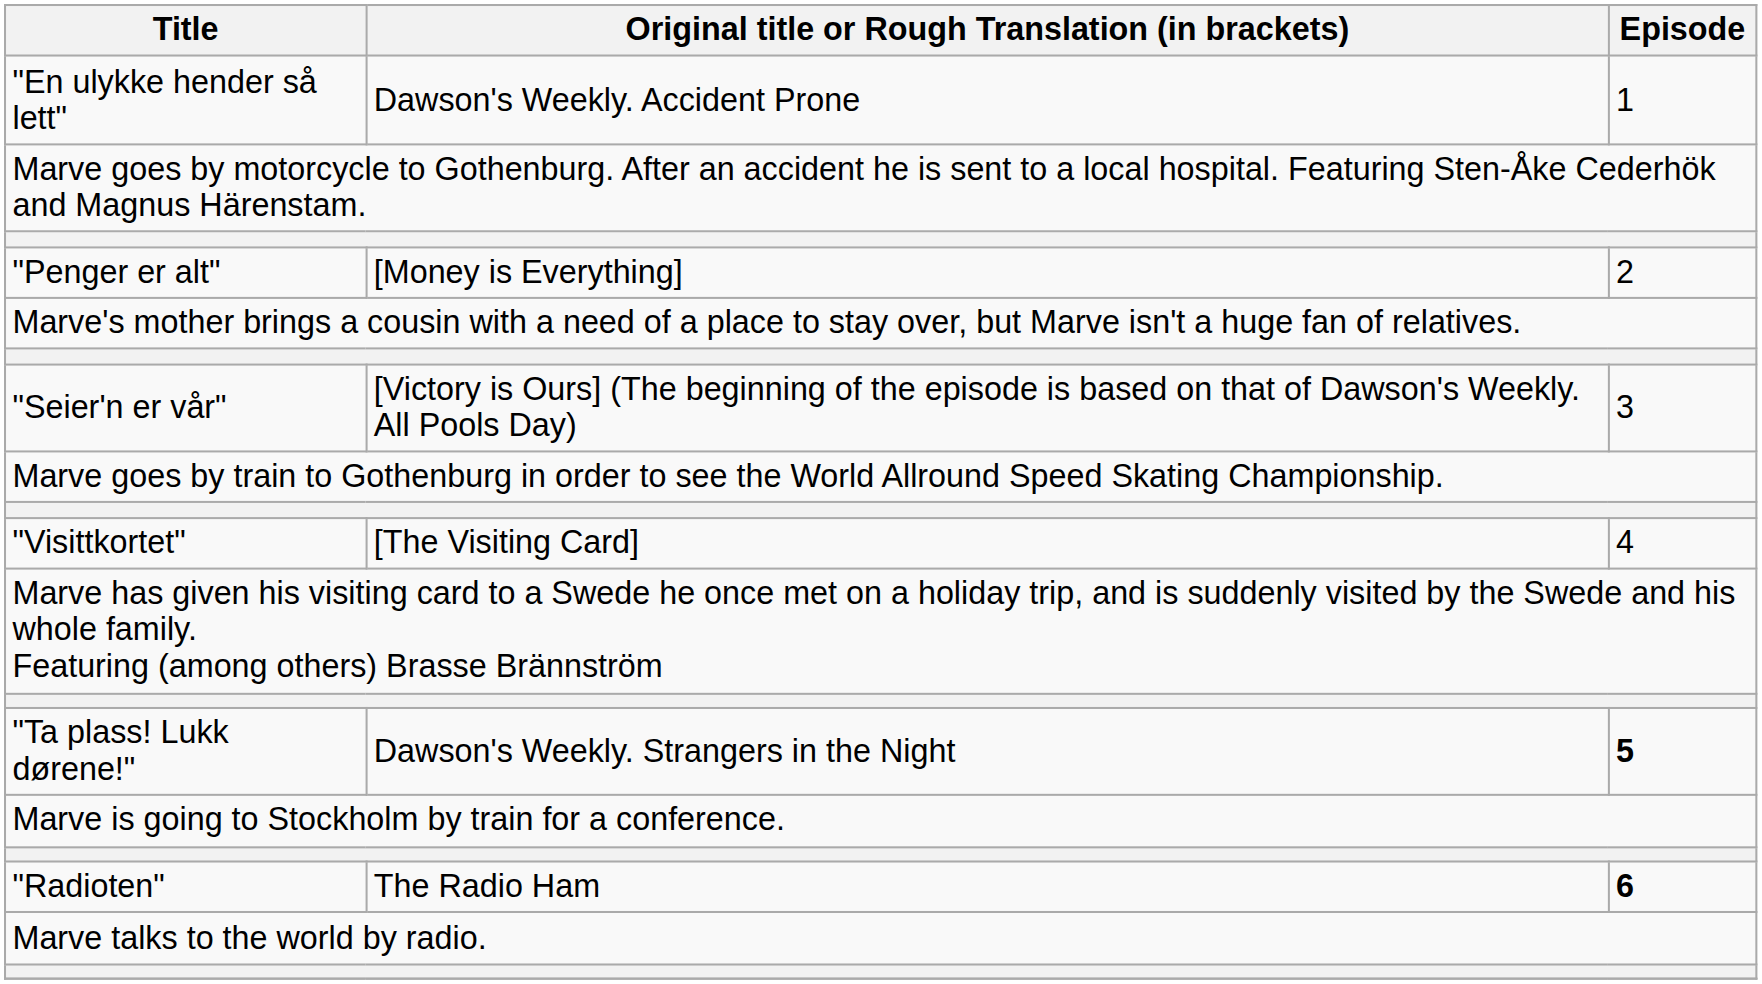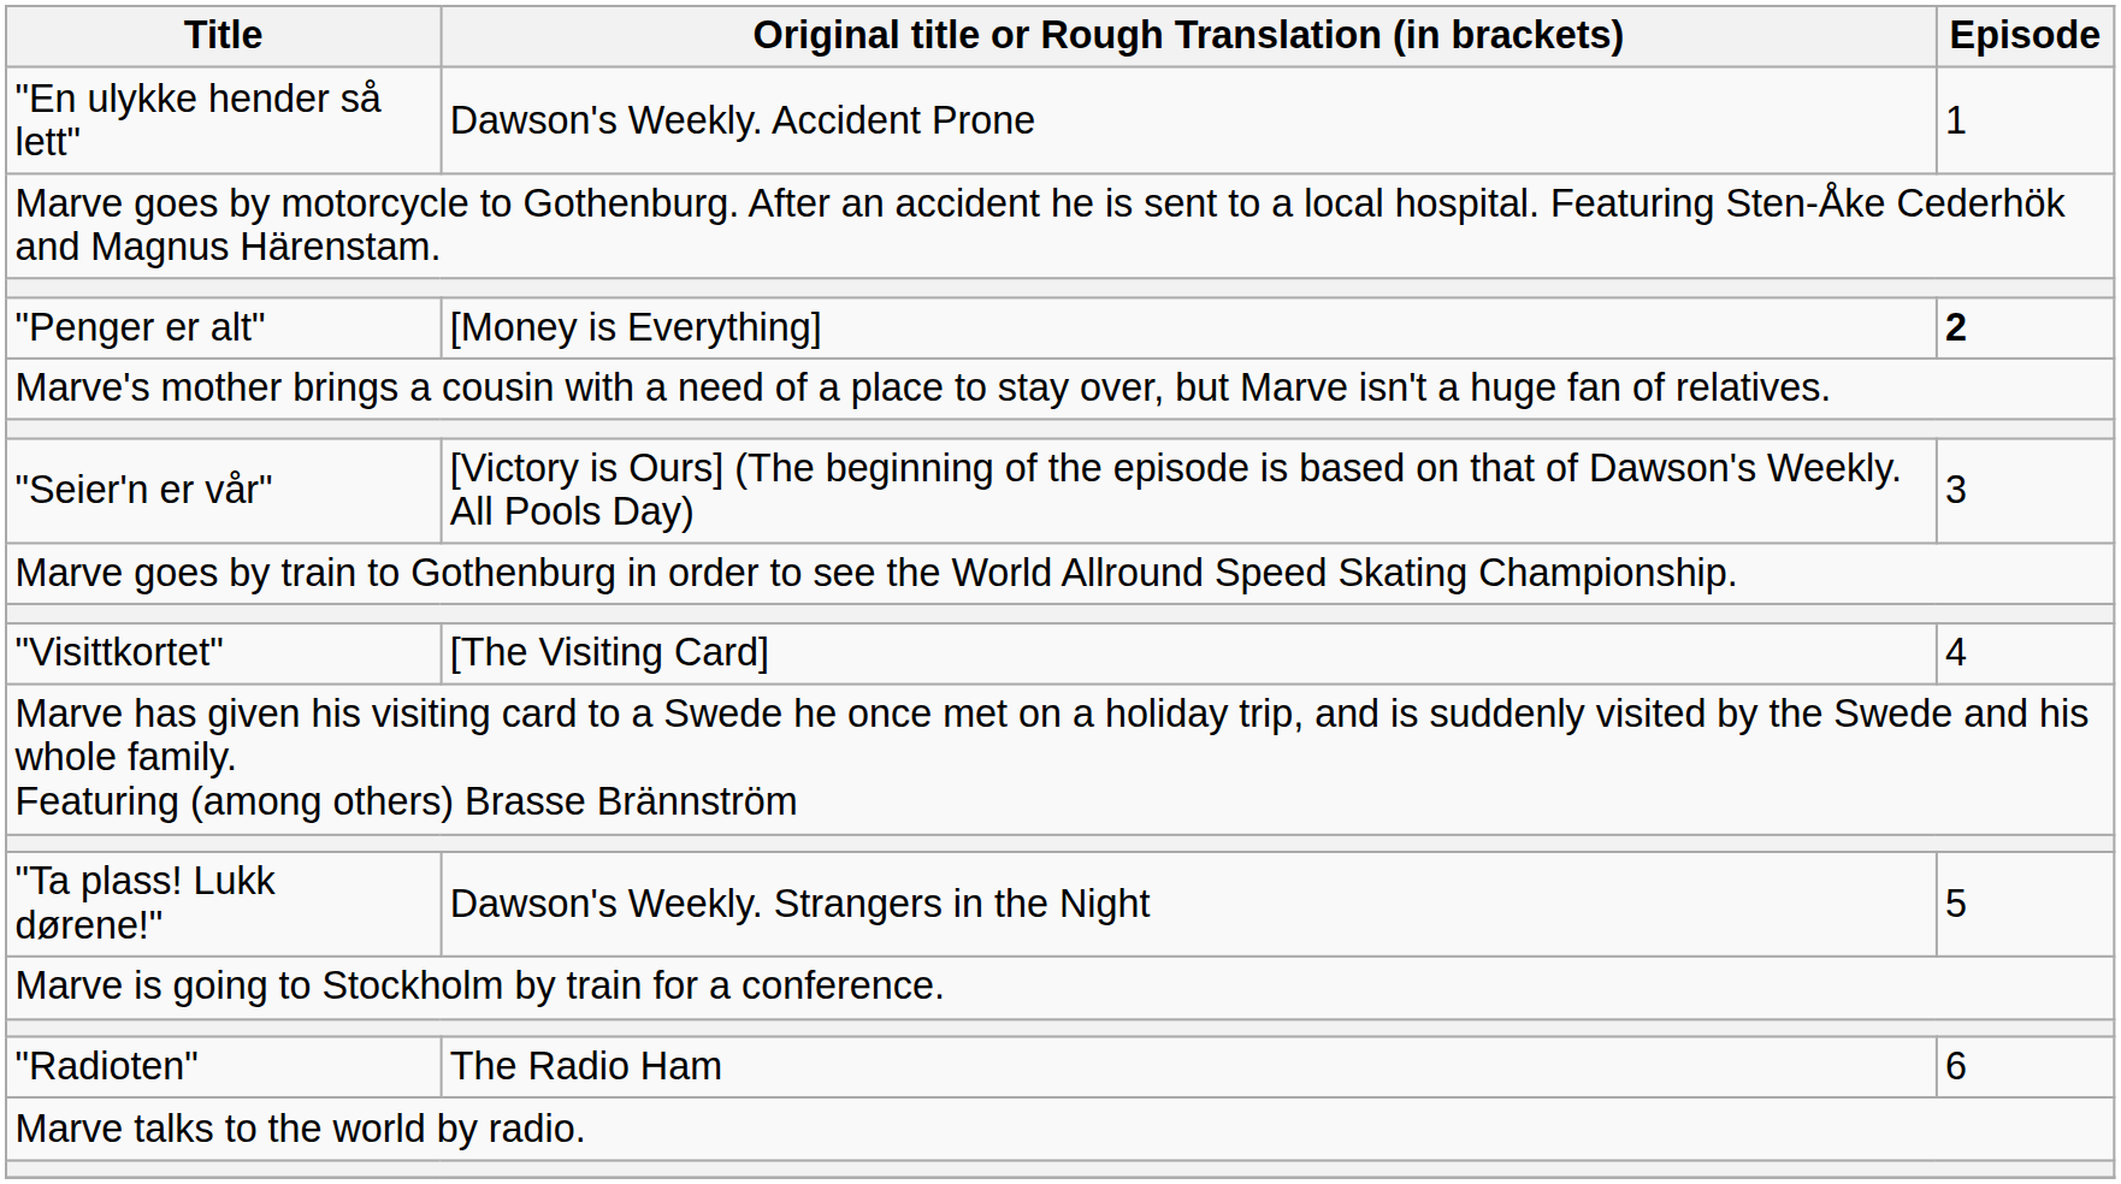"Penger er alt" | Episode: normal -> bold
"Ta plass! Lukk dørene!" | Episode: bold -> normal
"Radioten" | Episode: bold -> normal
